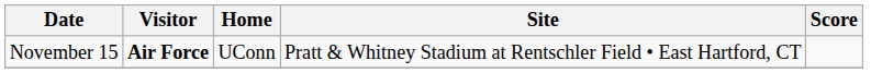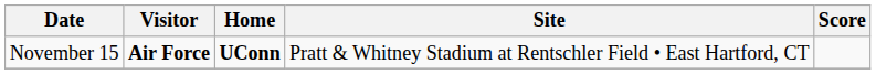November 15 | Home: normal -> bold
